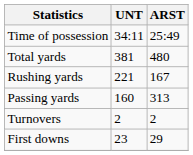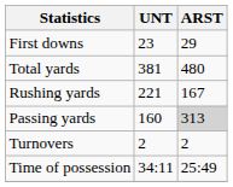rows swapped: First downs <-> Time of possession
Passing yards | ARST: no background -> lightgrey background
